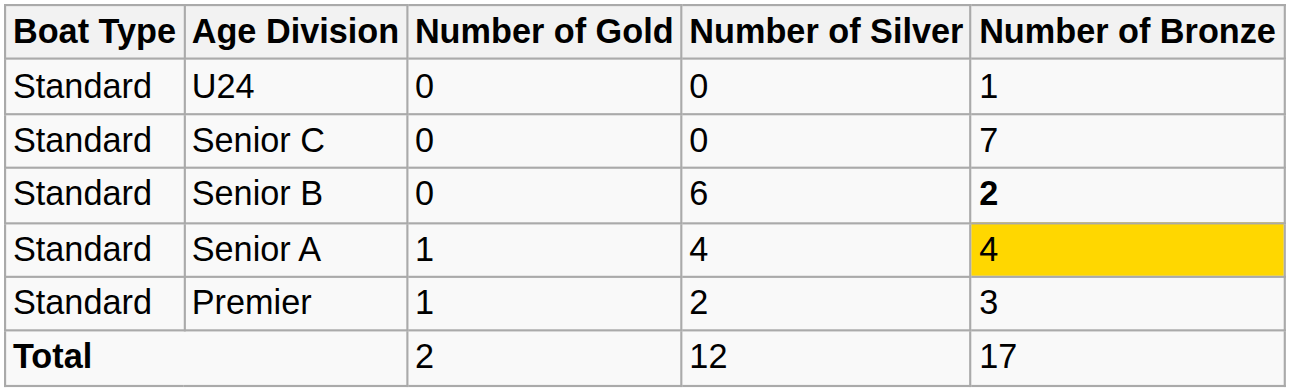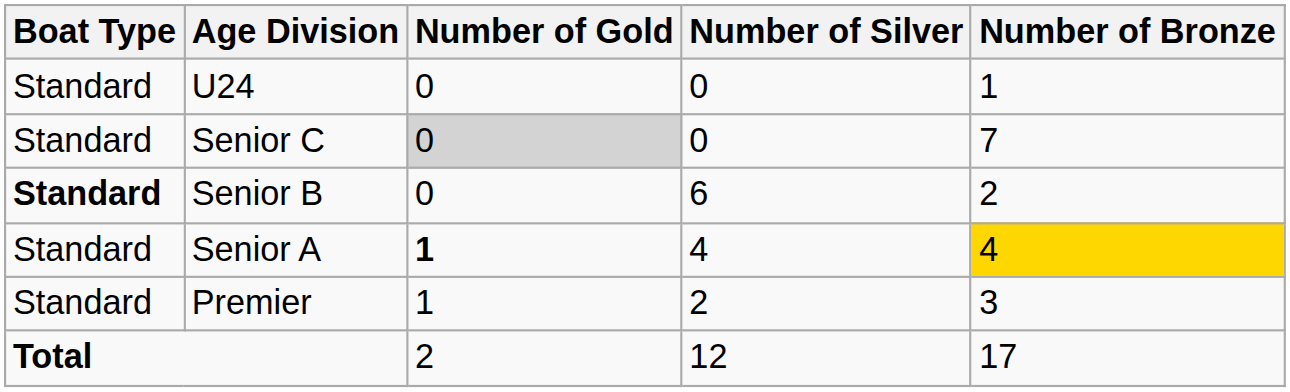Senior C | Number of Gold: no background -> lightgrey background
Senior B | Boat Type: normal -> bold
Senior B | Number of Bronze: bold -> normal
Senior A | Number of Gold: normal -> bold
